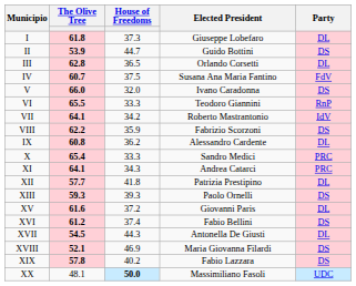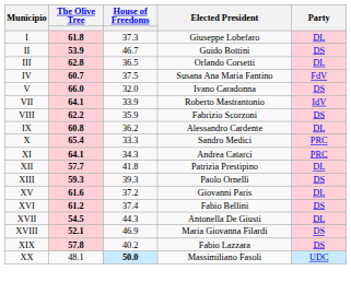II | House of Freedoms: 44.7 -> 46.7
- row: VI | 65.5 | 33.3 | Teodoro Giannini | RnP
VII | House of Freedoms: 34.2 -> 33.9
